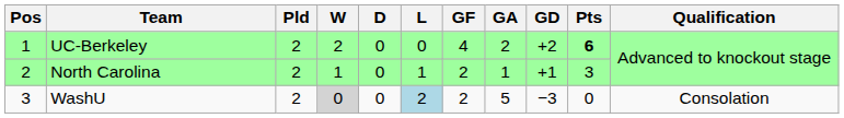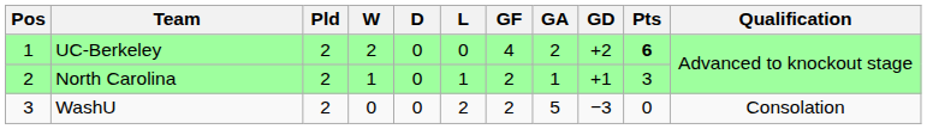WashU | W: lightgrey background -> no background
WashU | L: lightblue background -> no background
